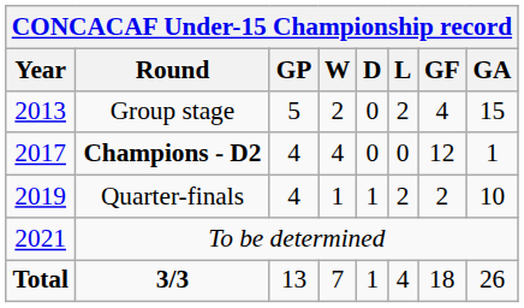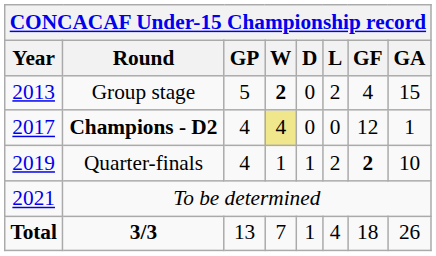Group stage | CONCACAF Under-15 Championship record / W: normal -> bold
Champions - D2 | CONCACAF Under-15 Championship record / W: no background -> khaki background
Quarter-finals | CONCACAF Under-15 Championship record / GF: normal -> bold
